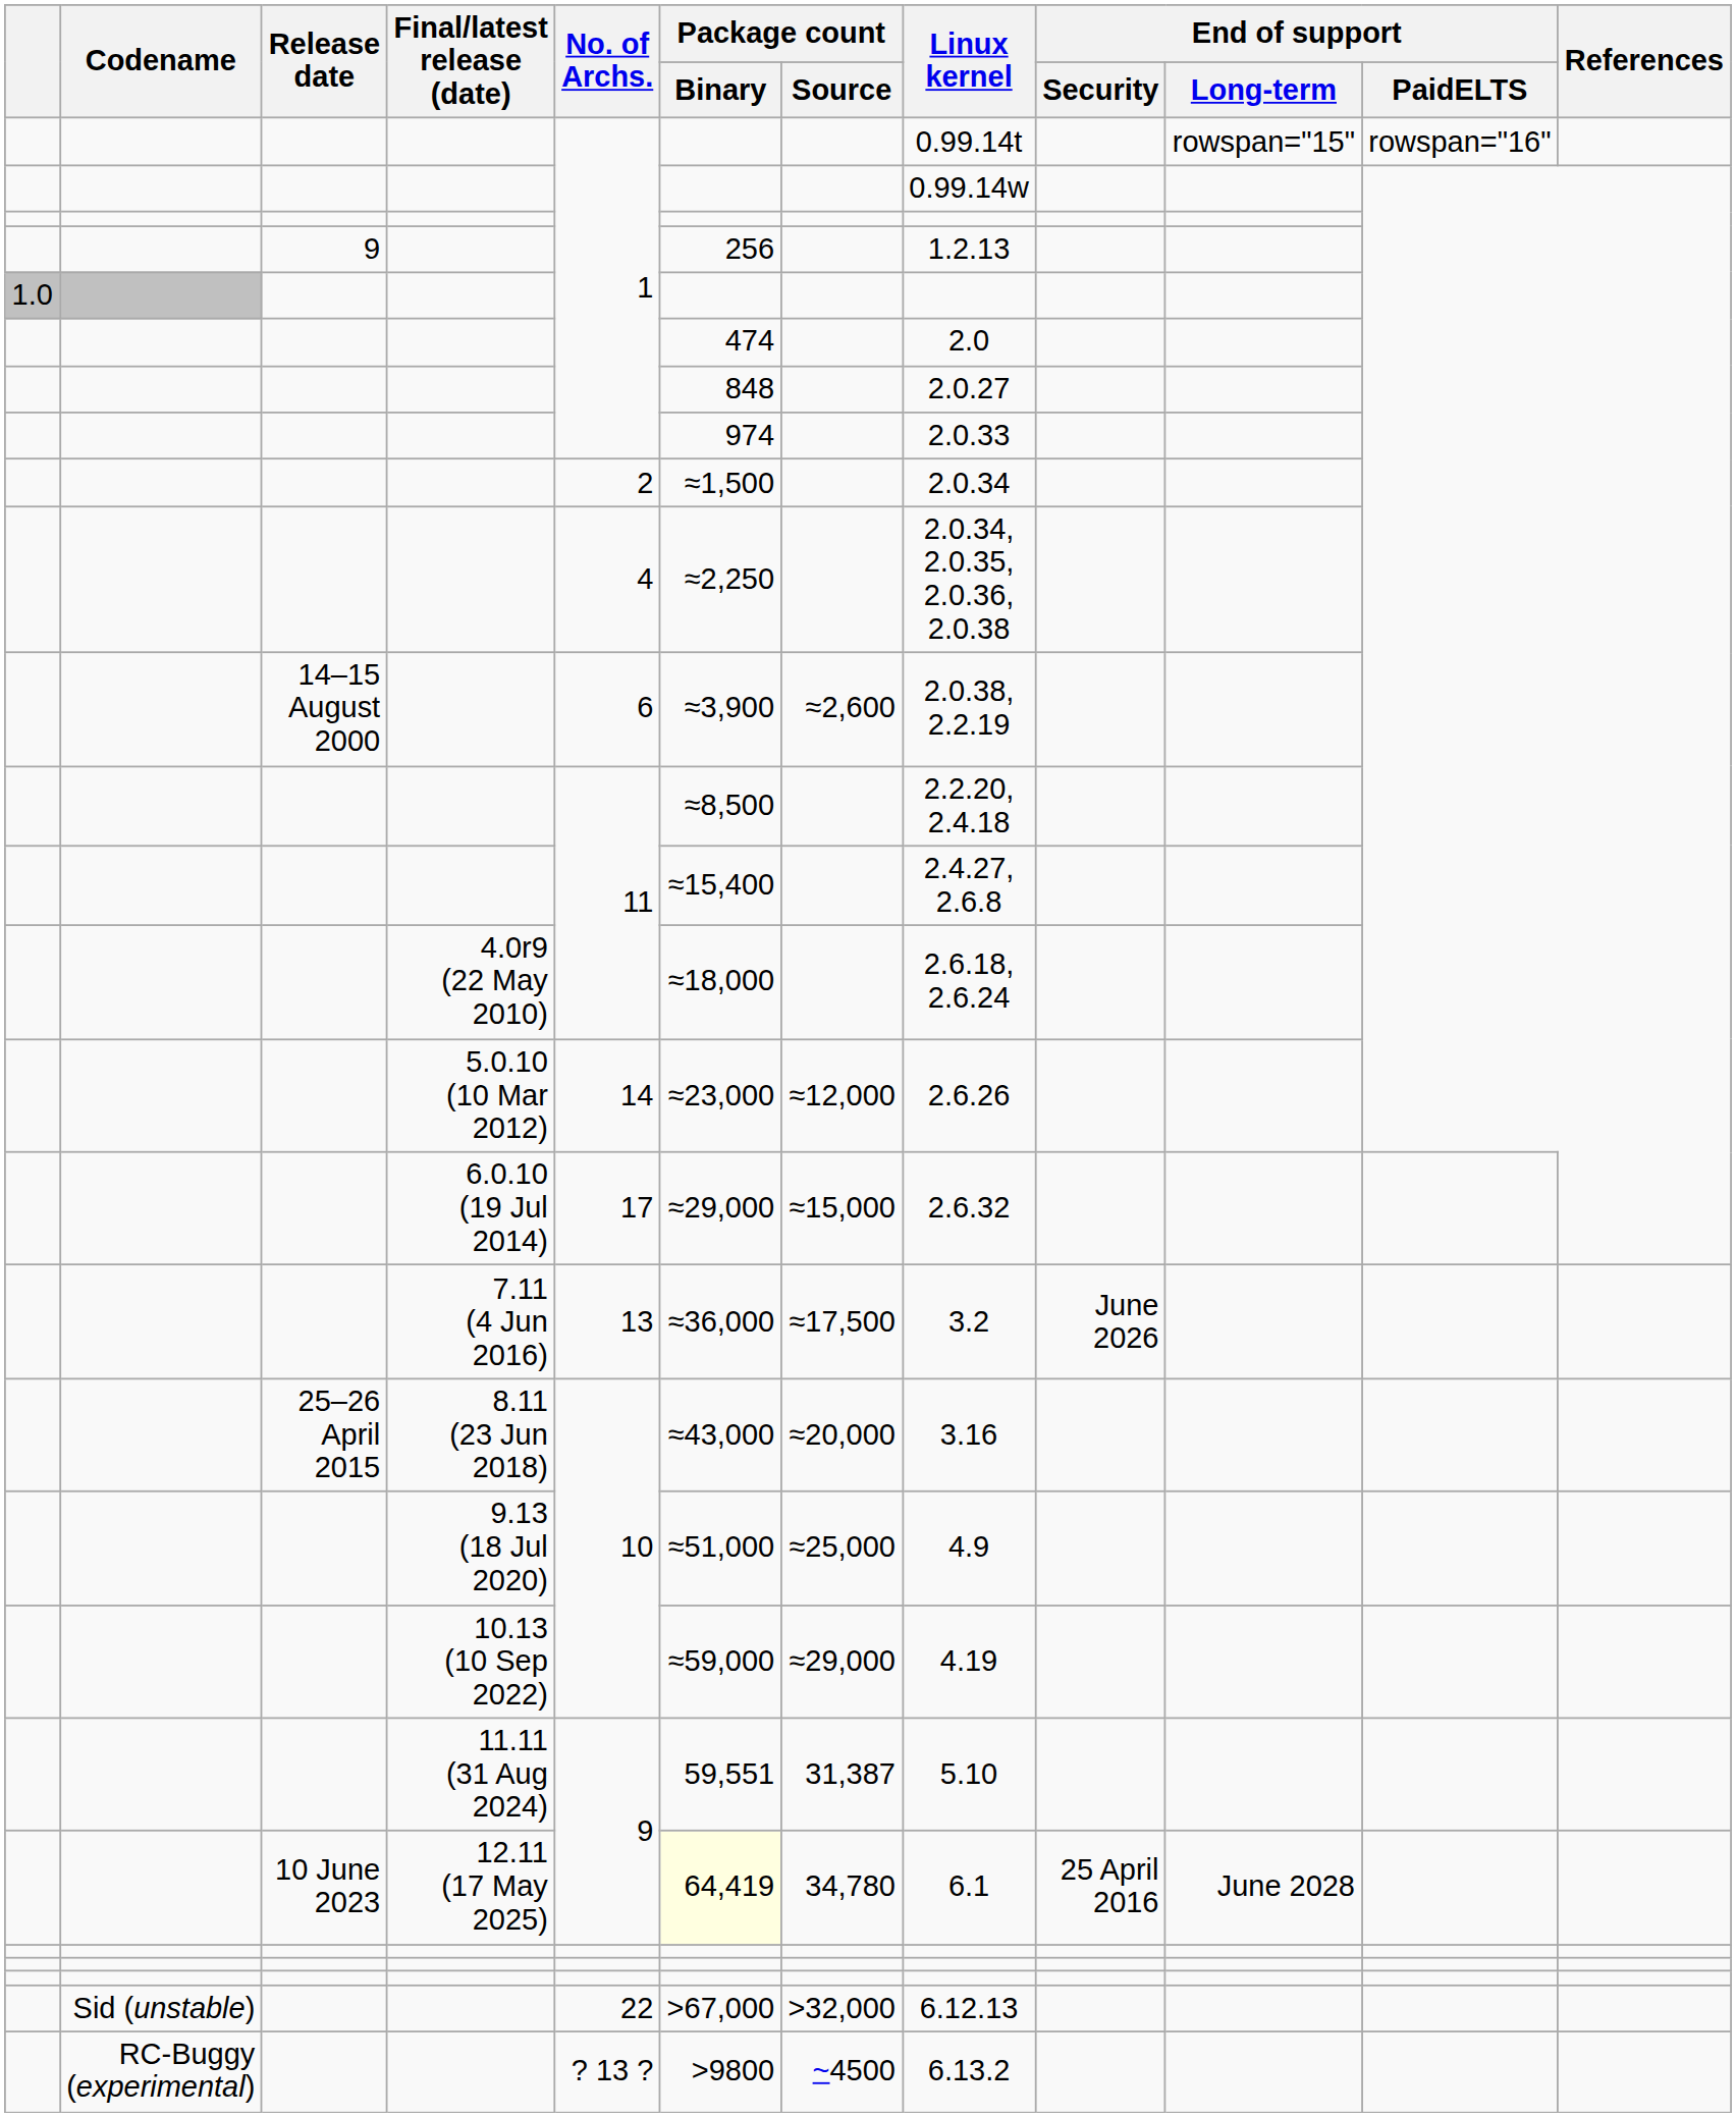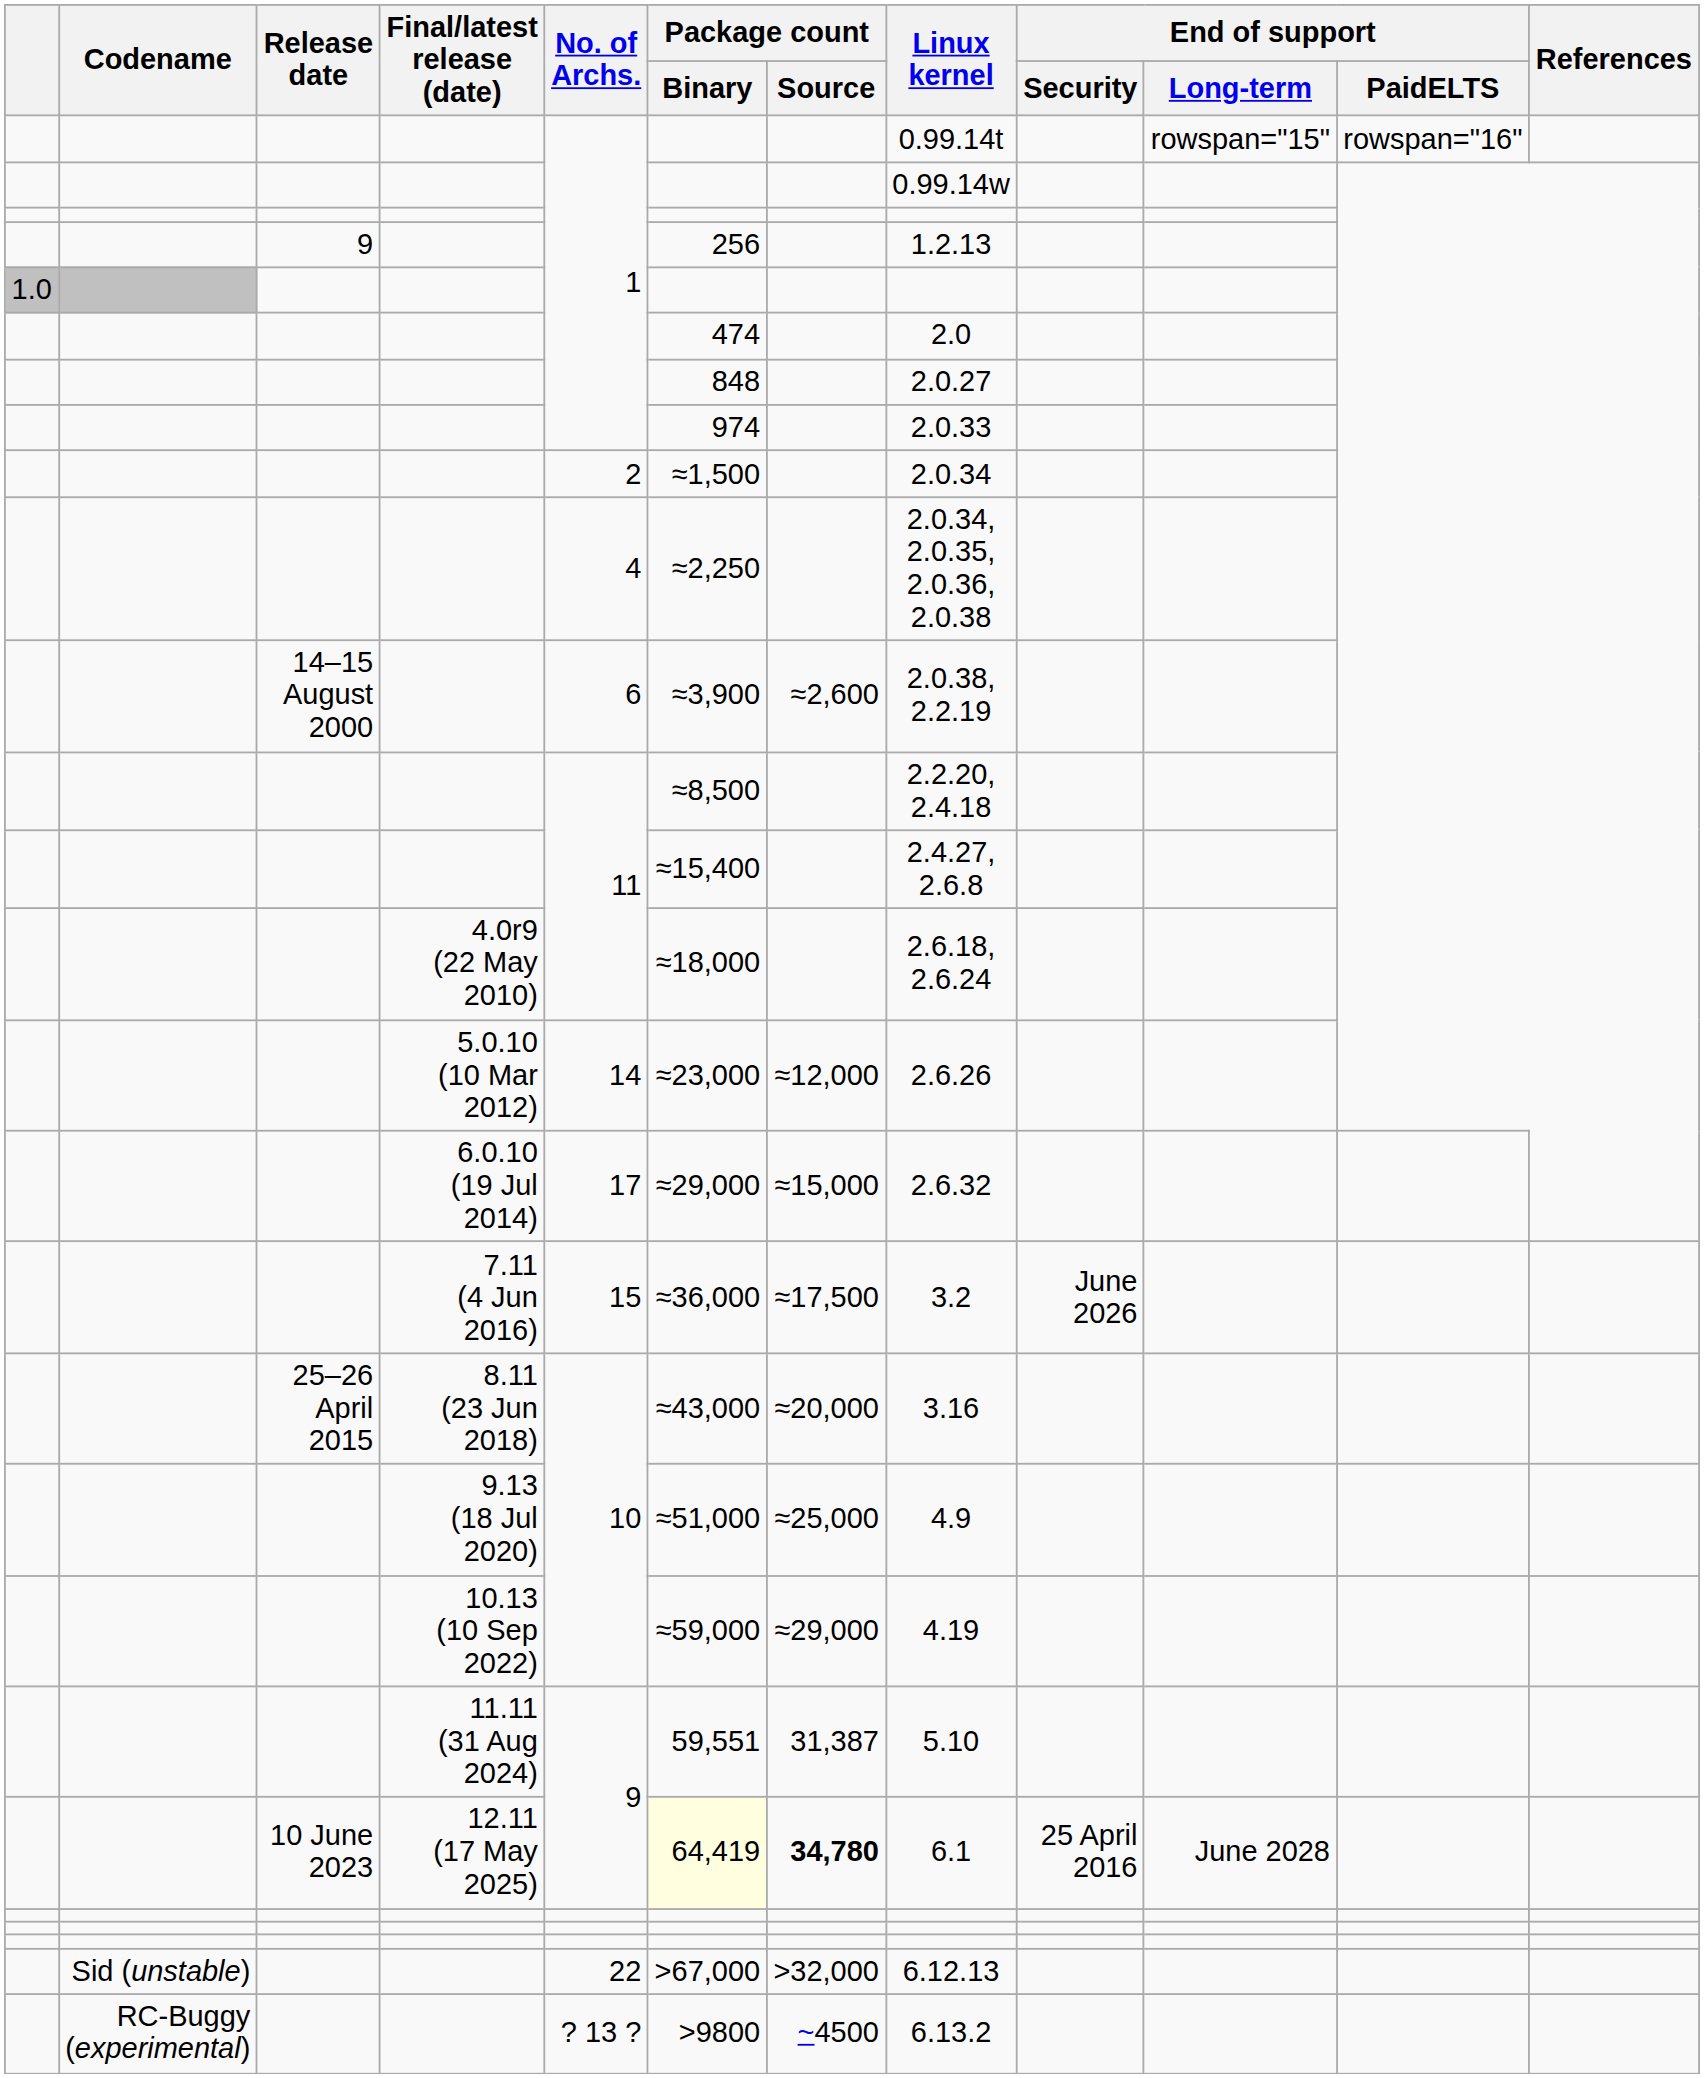7.11 (4 Jun 2016) | No. of Archs.: 13 -> 15
12.11 (17 May 2025) | Package count / Source: normal -> bold
